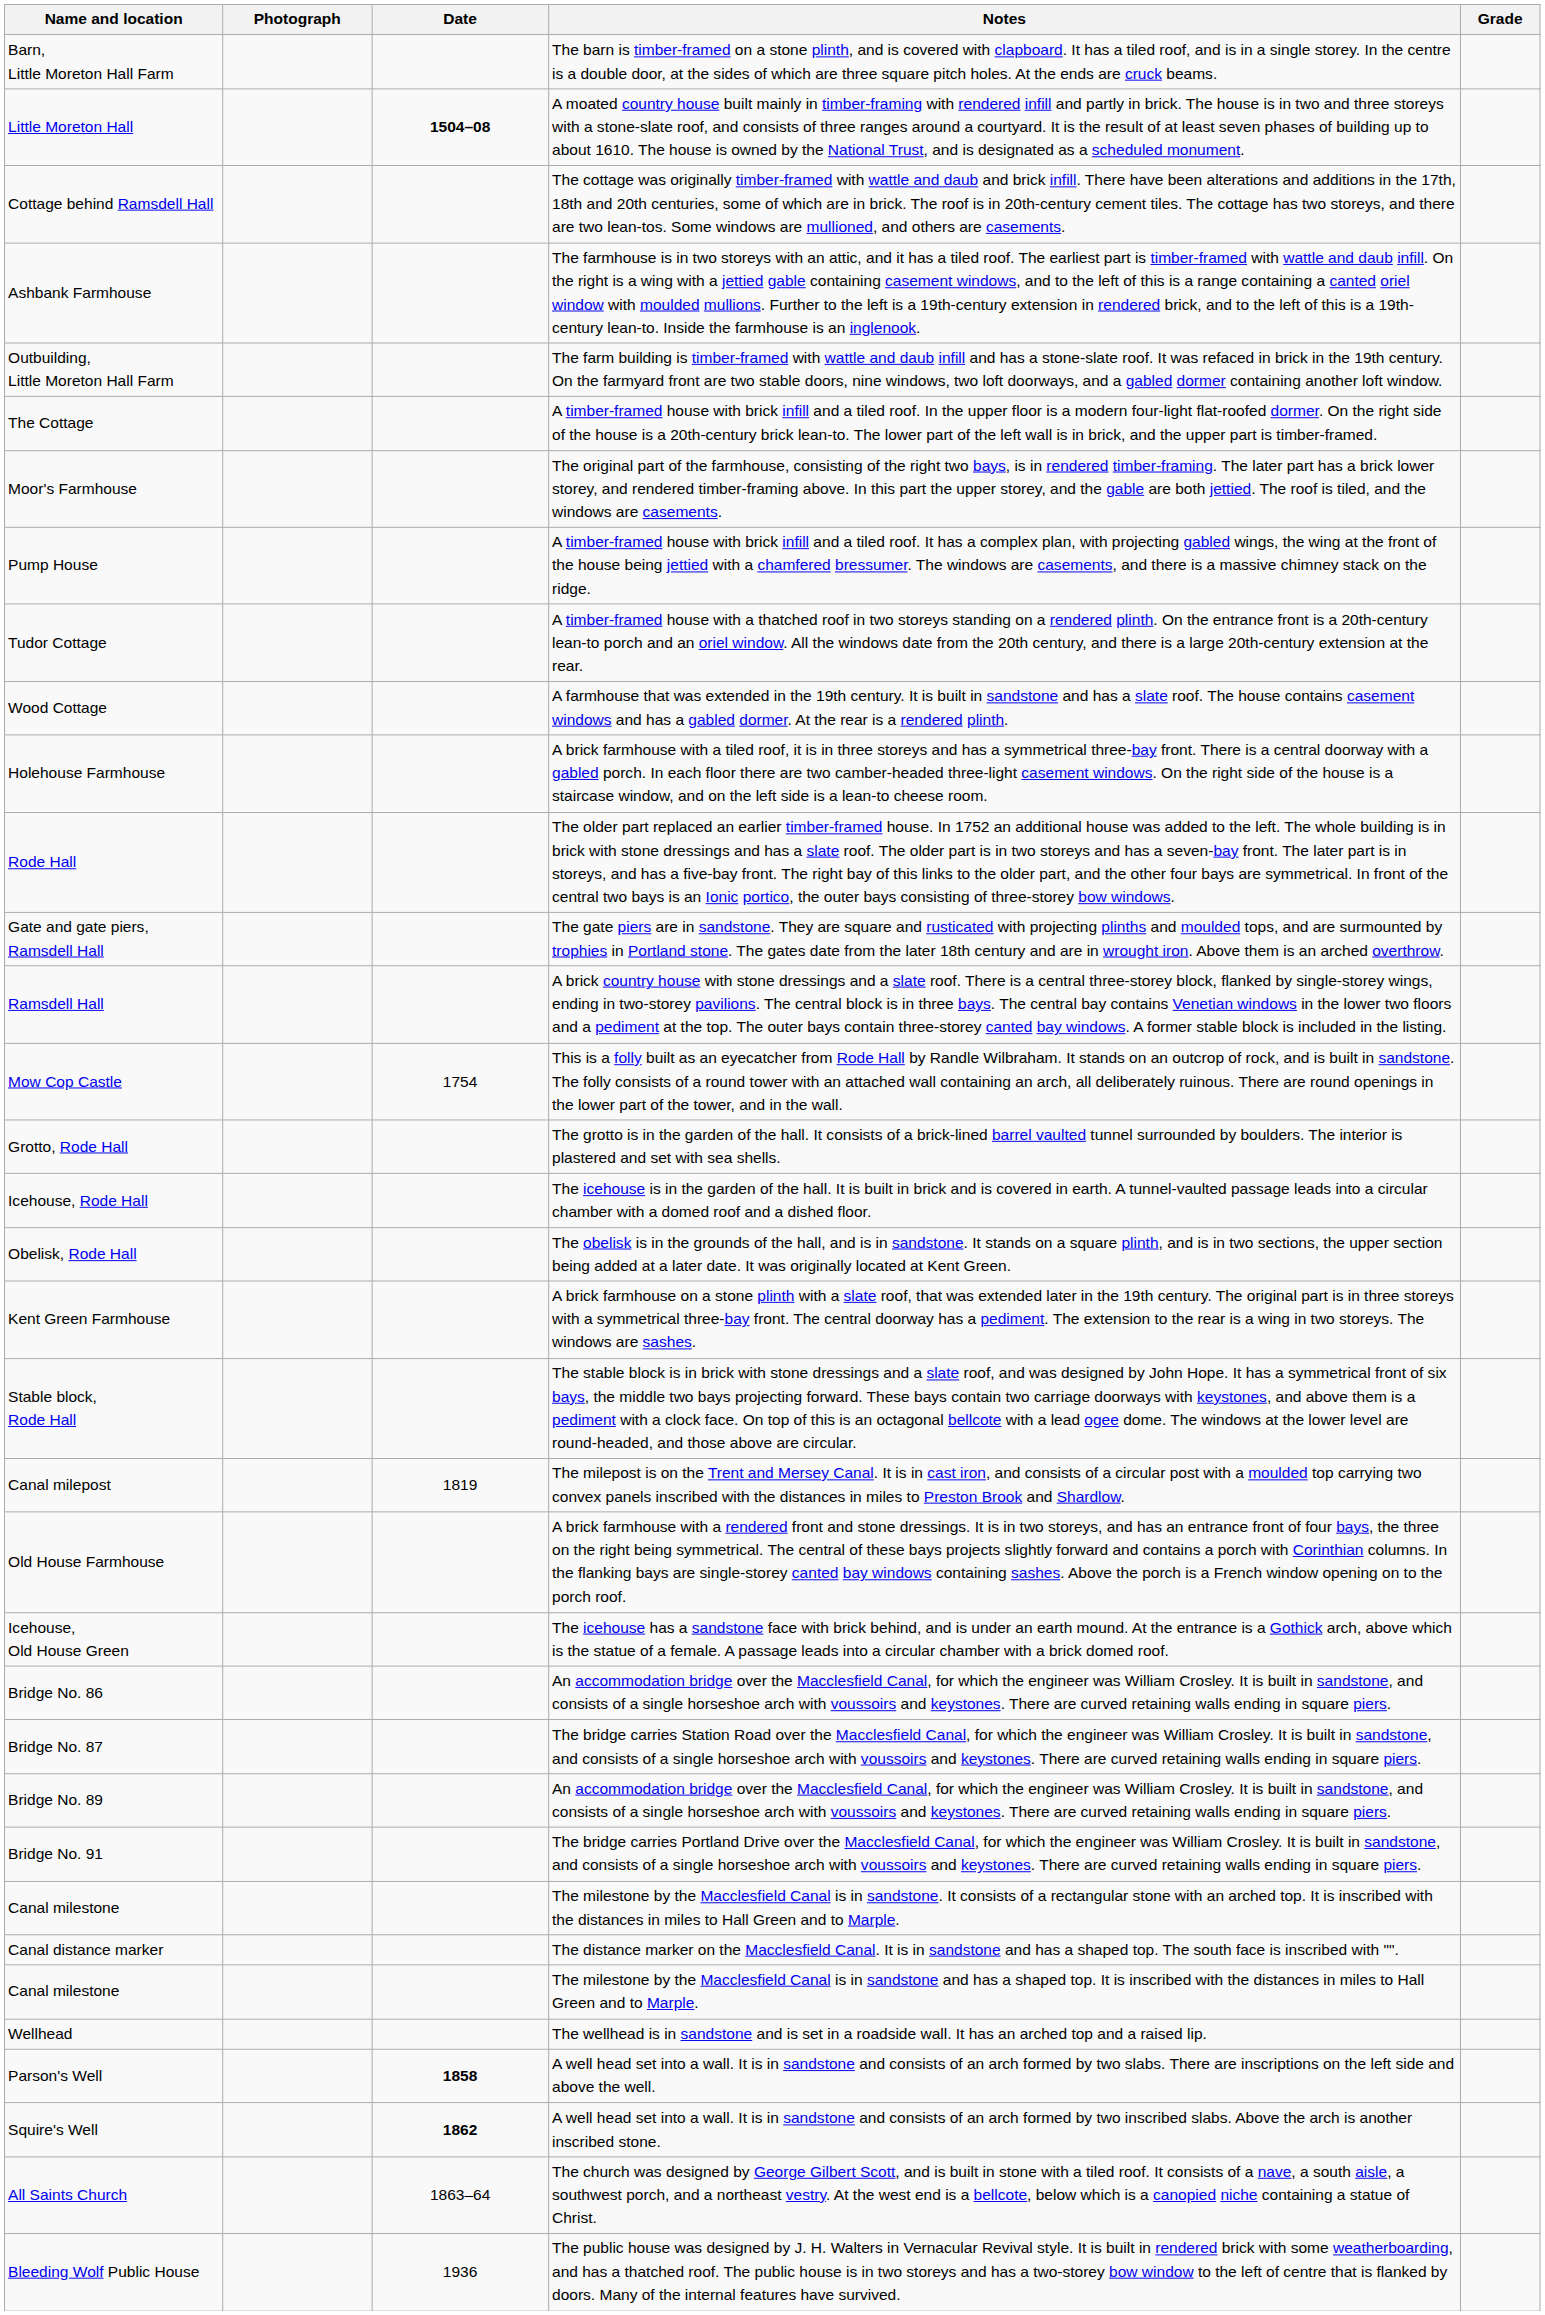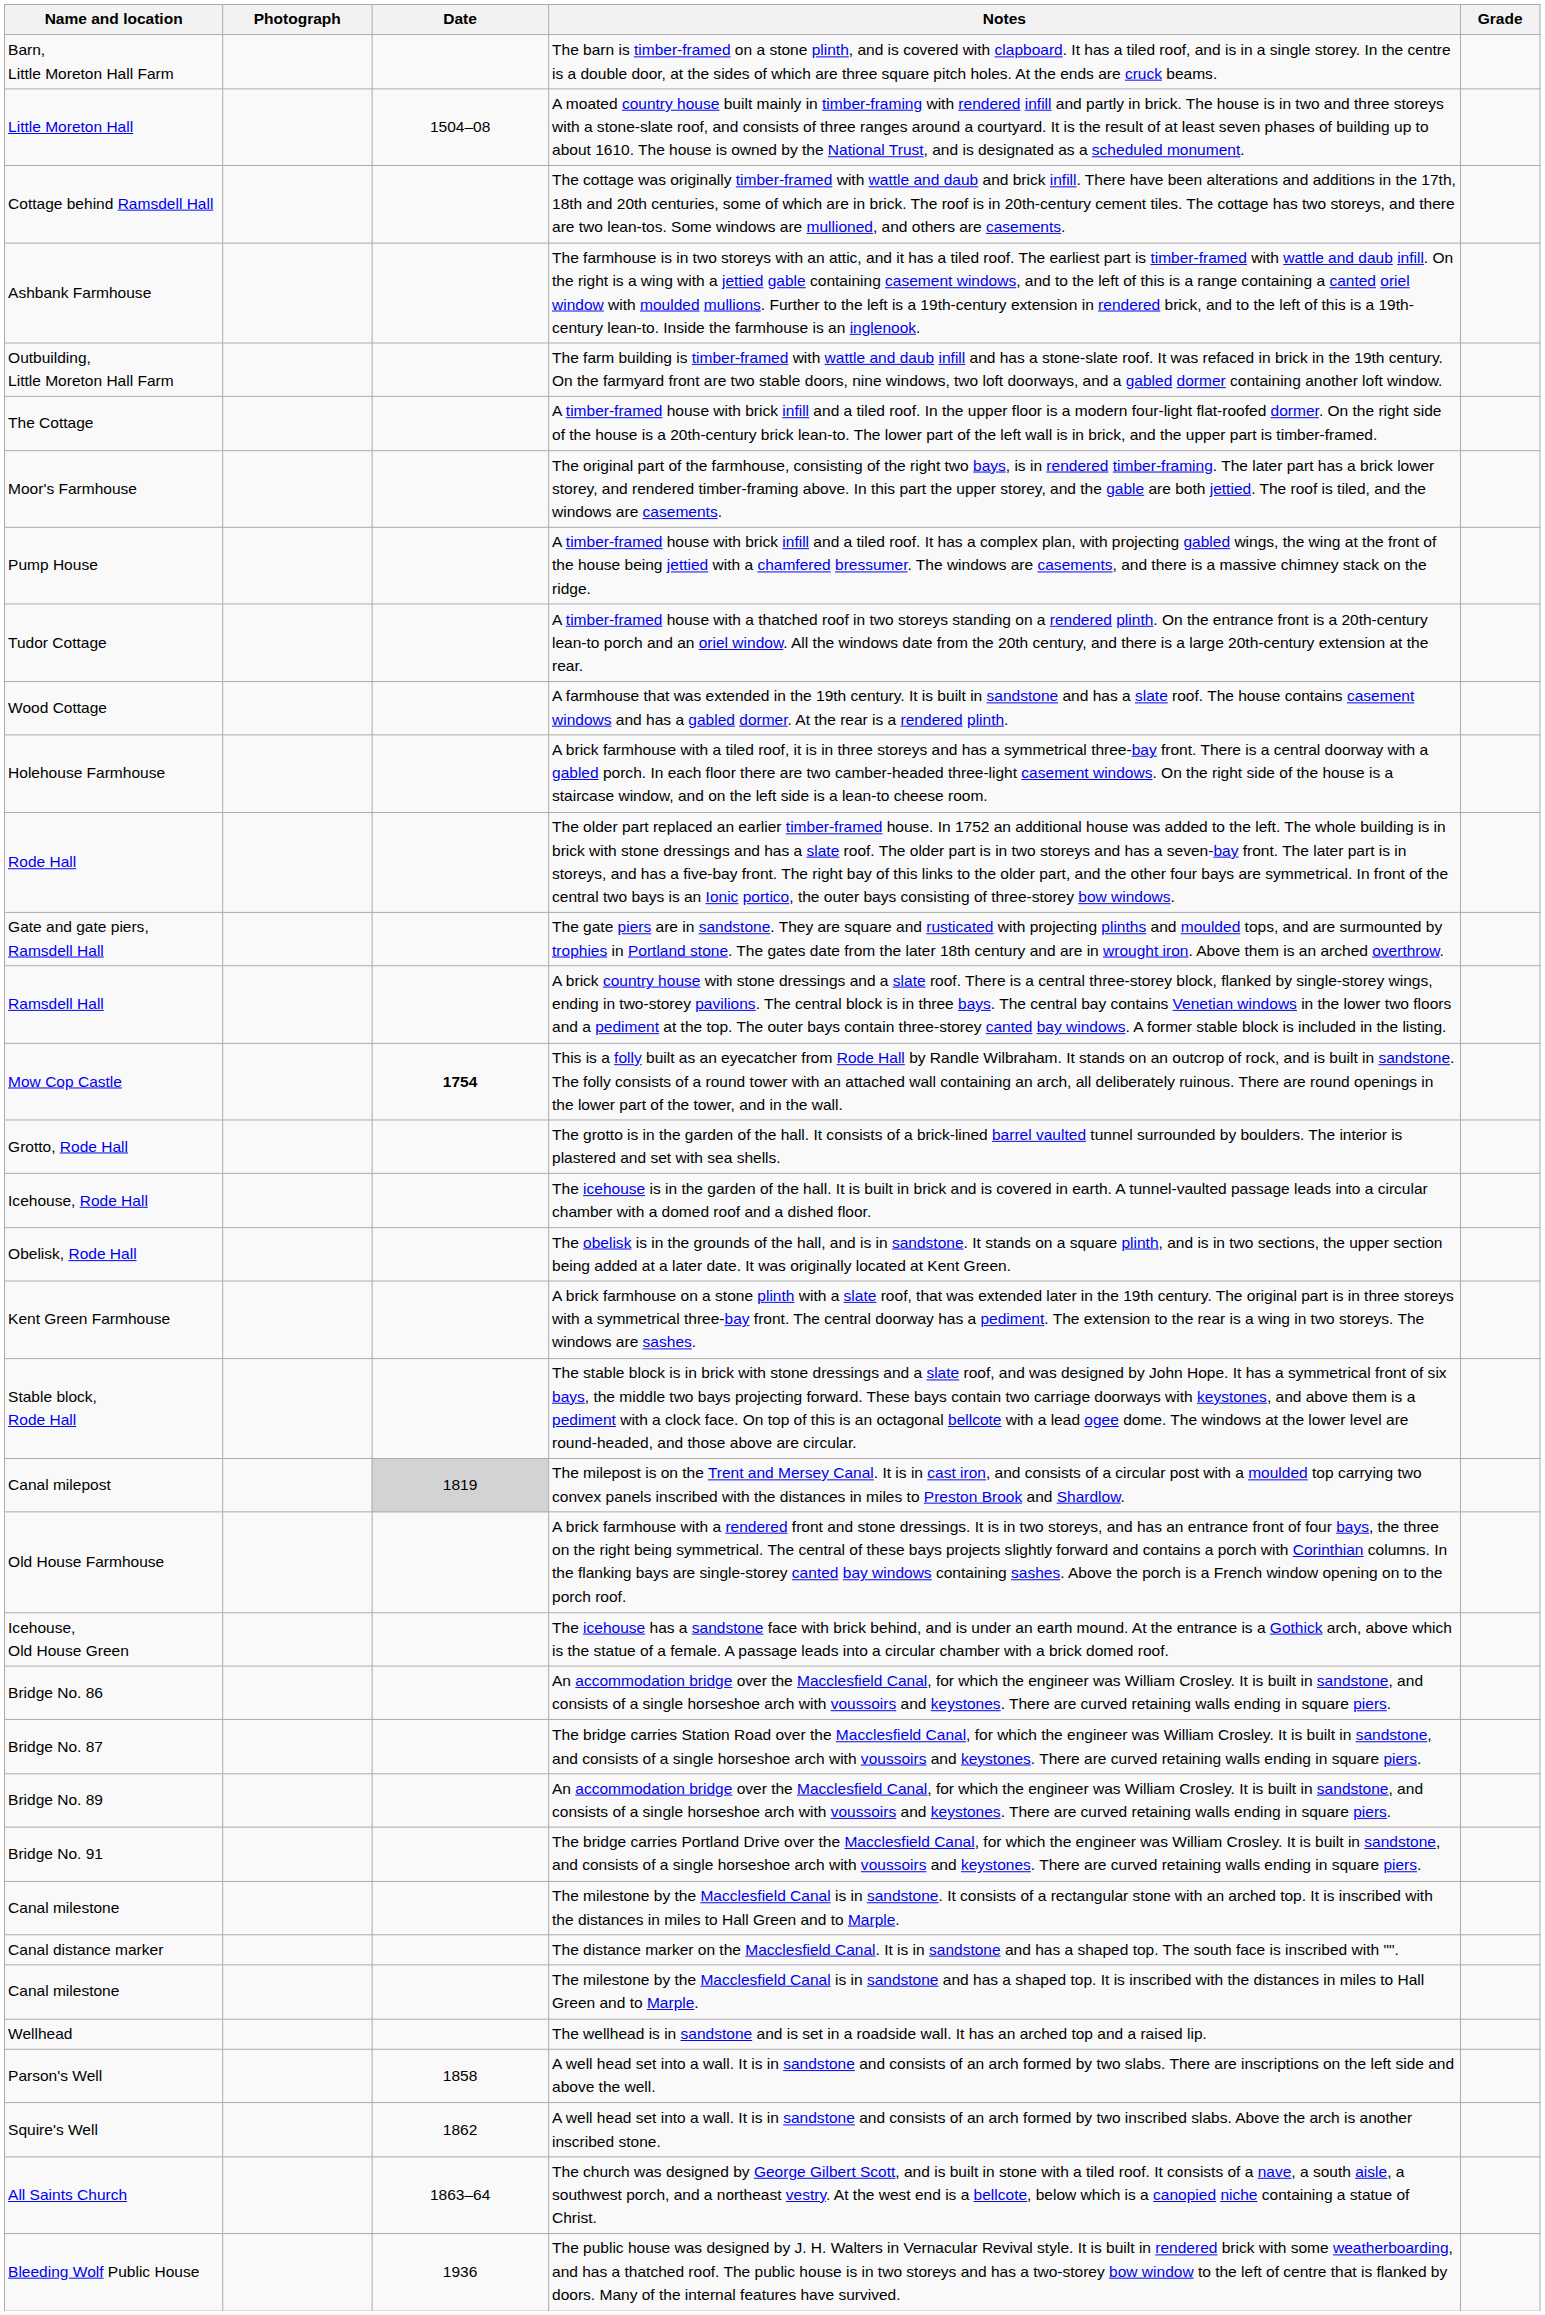Little Moreton Hall | Date: bold -> normal
Mow Cop Castle | Date: normal -> bold
Canal milepost | Date: no background -> lightgrey background
Parson's Well | Date: bold -> normal
Squire's Well | Date: bold -> normal
